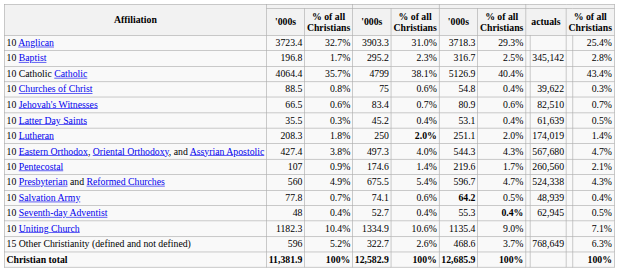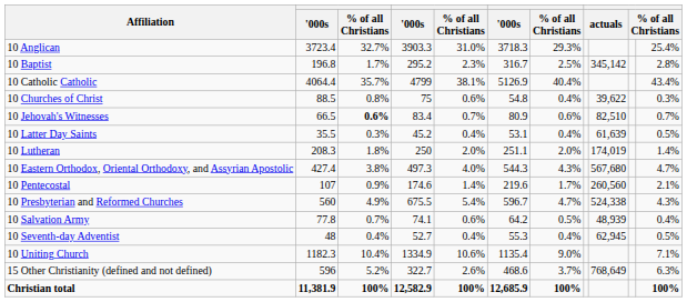10 Jehovah's Witnesses | column 3: normal -> bold
10 Lutheran | column 5: bold -> normal
10 Salvation Army | column 6: bold -> normal
10 Seventh-day Adventist | column 7: bold -> normal
